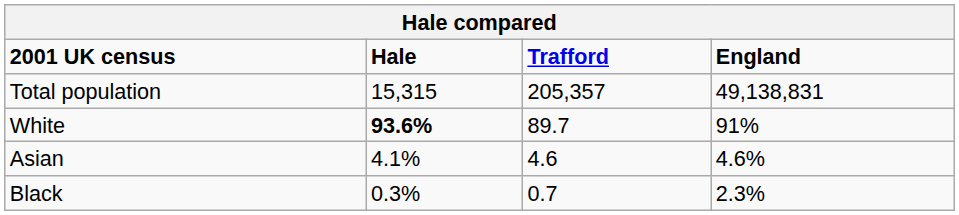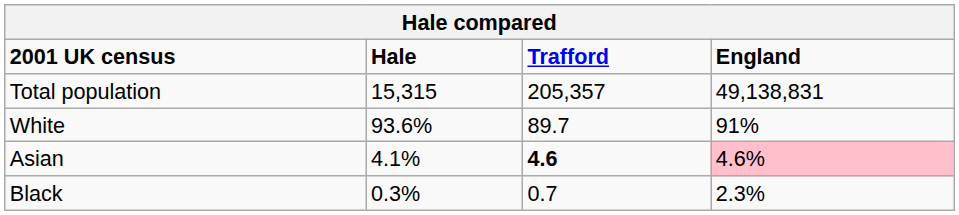White | Hale: bold -> normal
Asian | Trafford: normal -> bold
Asian | England: no background -> pink background
